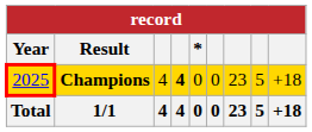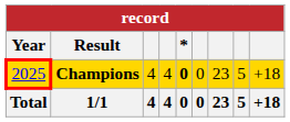Champions | column 4: bold -> normal
Champions | *: normal -> bold
